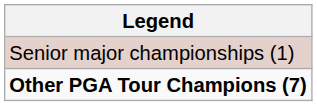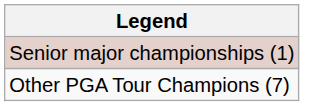row 3 | column 1: bold -> normal
